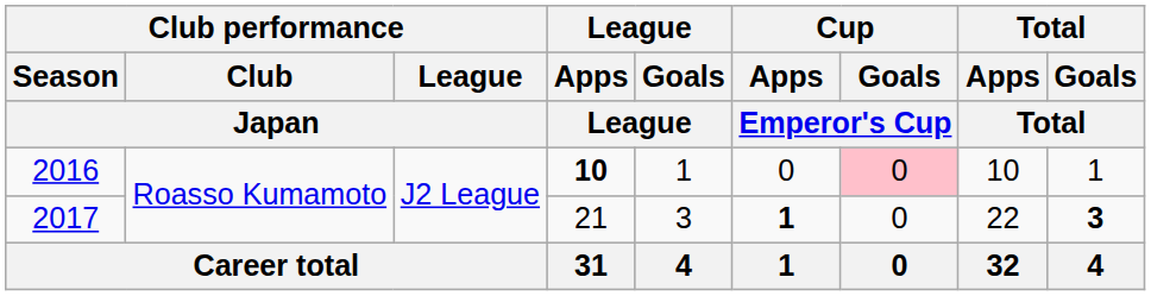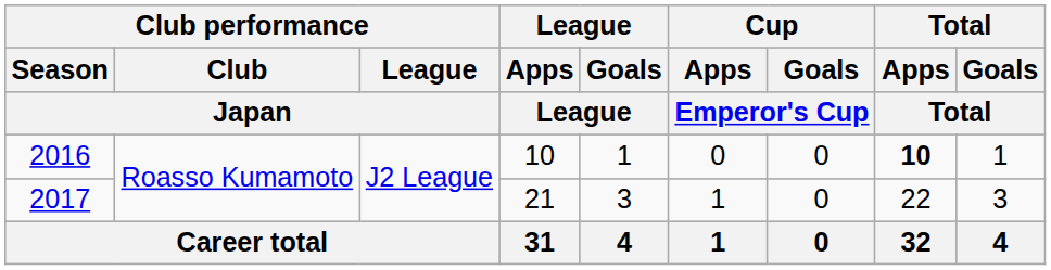2016 | League / Apps / League: bold -> normal
2016 | Cup / Goals / Emperor's Cup: pink background -> no background
2016 | Total / Apps / Total: normal -> bold
2017 | Cup / Apps / Emperor's Cup: bold -> normal
2017 | Total / Goals / Total: bold -> normal
